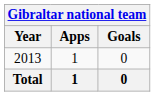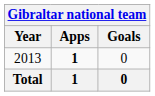2013 | Apps: normal -> bold
